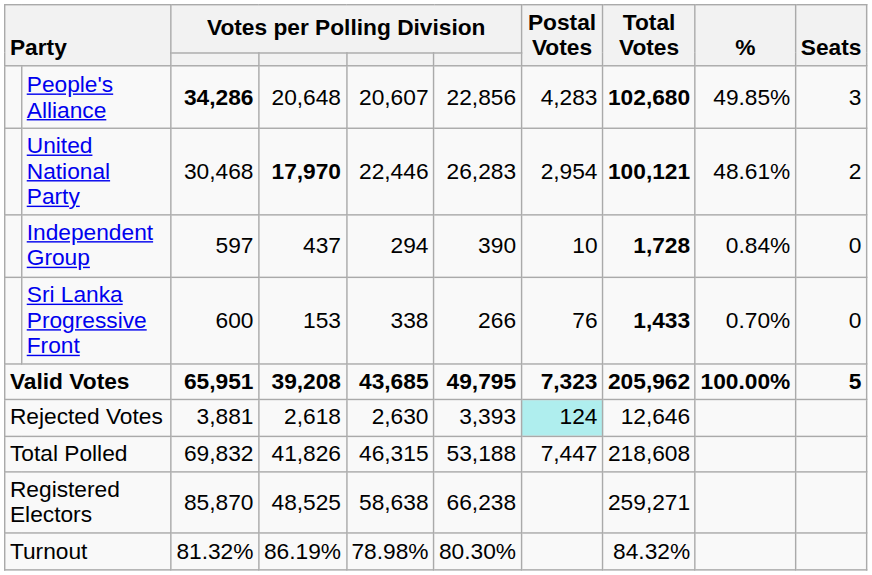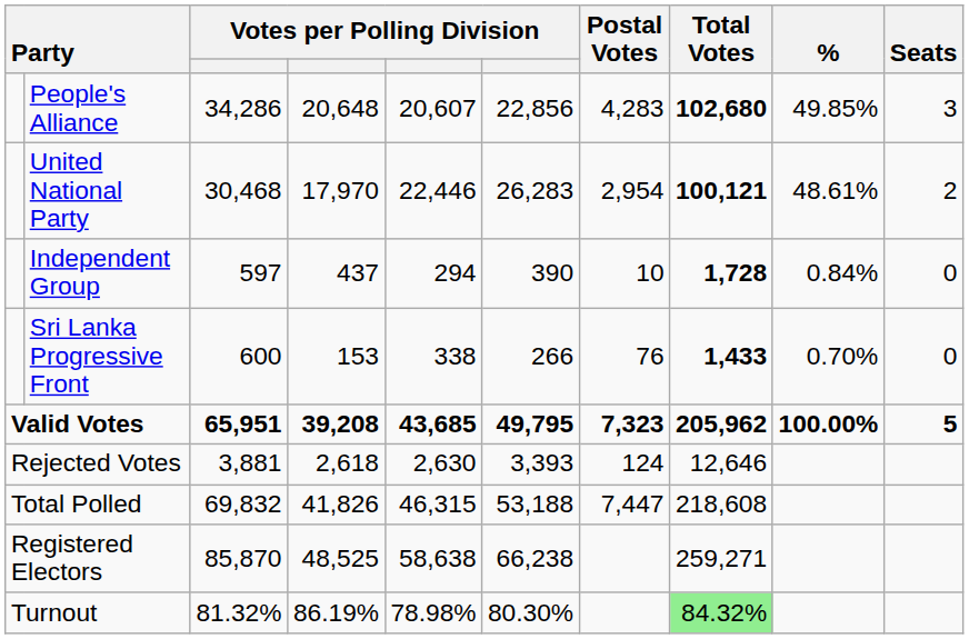People's Alliance | column 3: bold -> normal
United National Party | column 4: bold -> normal
Rejected Votes | Postal Votes: paleturquoise background -> no background
Turnout | Total Votes: no background -> lightgreen background
